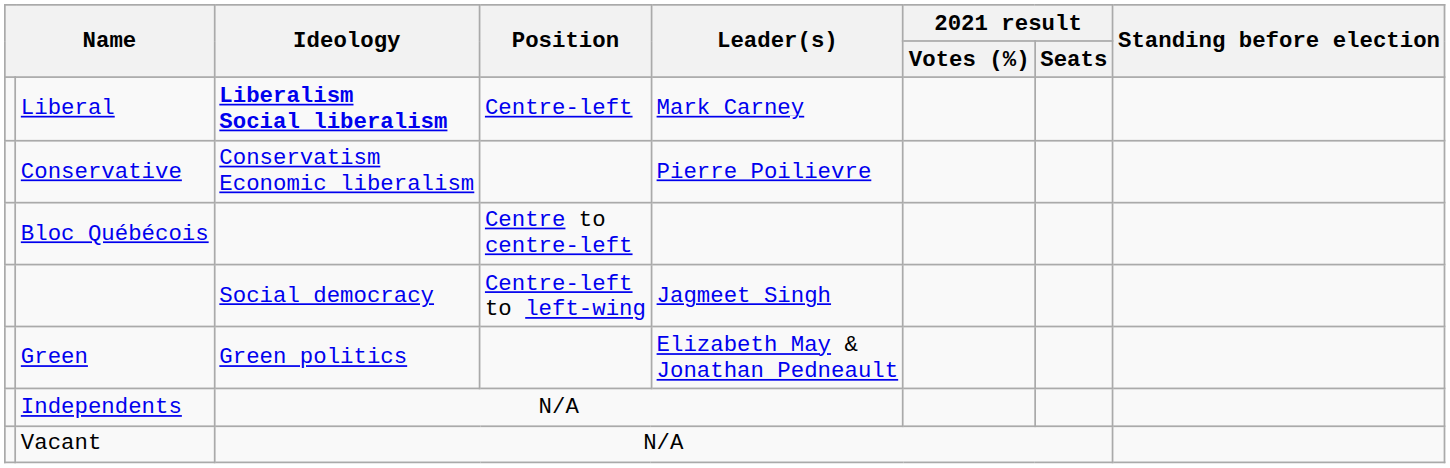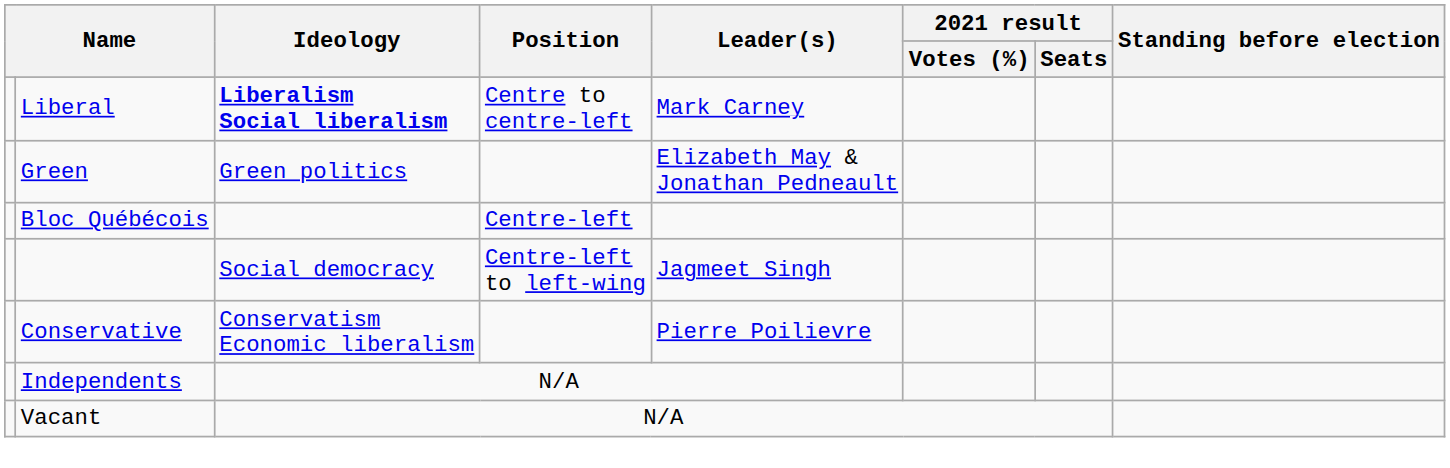Liberal | Position: Centre-left -> Centre to centre-left
rows swapped: Conservative <-> Green
Bloc Québécois | Position: Centre to centre-left -> Centre-left
